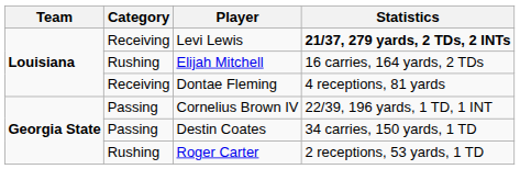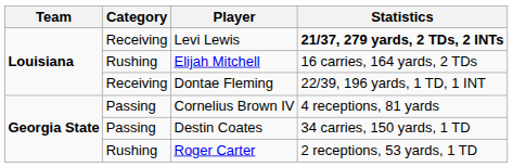Dontae Fleming | Statistics: 4 receptions, 81 yards -> 22/39, 196 yards, 1 TD, 1 INT
Cornelius Brown IV | Statistics: 22/39, 196 yards, 1 TD, 1 INT -> 4 receptions, 81 yards
